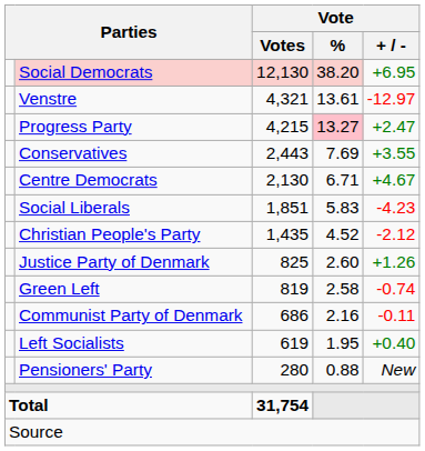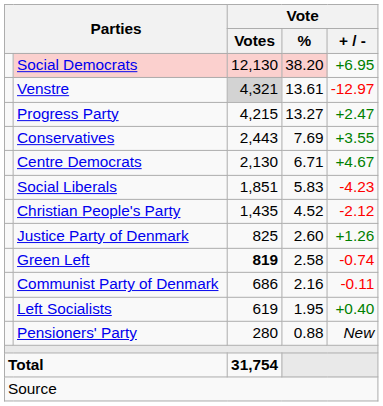Venstre | Vote / Votes: no background -> lightgrey background
Progress Party | Vote / %: pink background -> no background
Green Left | Vote / Votes: normal -> bold
